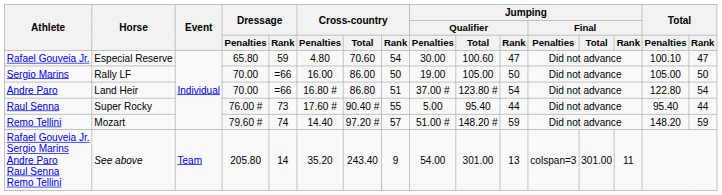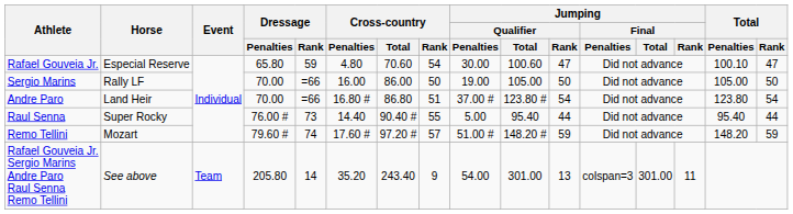Andre Paro | Total / Penalties: 122.80 -> 123.80
Raul Senna | Cross-country / Penalties: 17.60 # -> 14.40
Remo Tellini | Cross-country / Penalties: 14.40 -> 17.60 #
